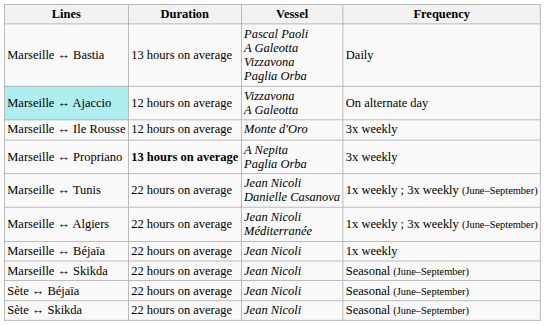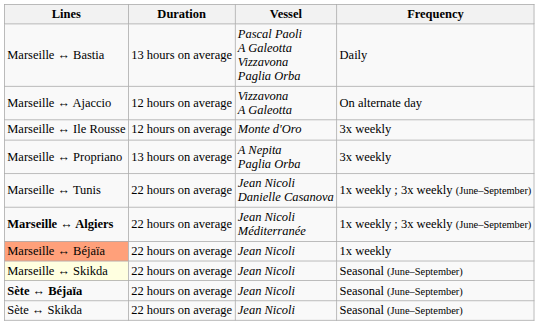row 3 | Lines: paleturquoise background -> no background
row 5 | Duration: bold -> normal
row 7 | Lines: normal -> bold
row 8 | Lines: no background -> lightsalmon background
row 9 | Lines: no background -> lightyellow background
row 10 | Lines: normal -> bold
